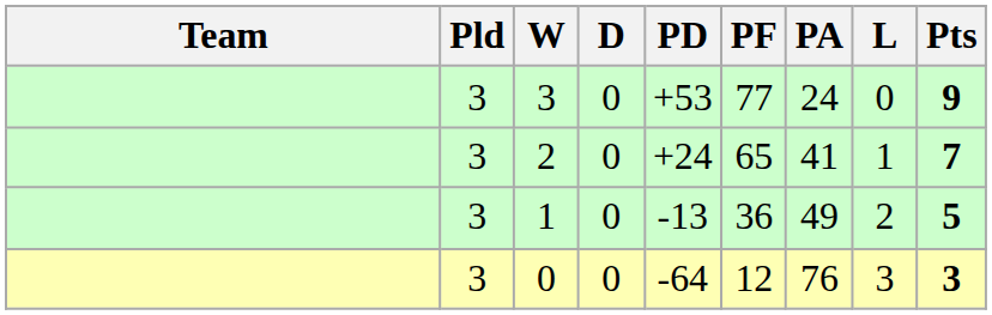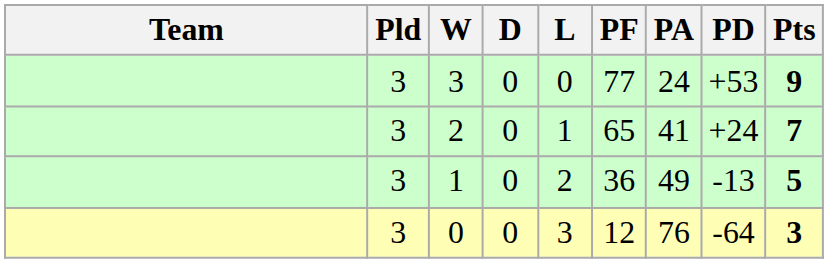columns swapped: L <-> PD
